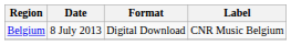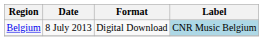Belgium | Label: no background -> lightblue background
